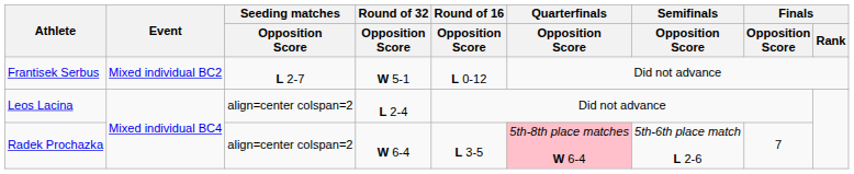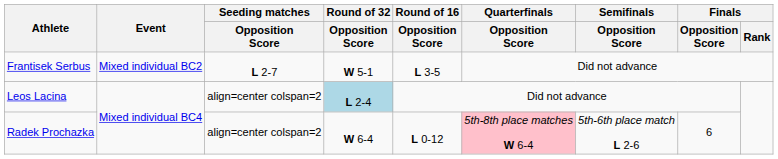Frantisek Serbus | Round of 16 / Opposition Score: L 0-12 -> L 3-5
Leos Lacina | Round of 32 / Opposition Score: no background -> lightblue background
Radek Prochazka | Round of 16 / Opposition Score: L 3-5 -> L 0-12
Radek Prochazka | Finals / Opposition Score: 7 -> 6
